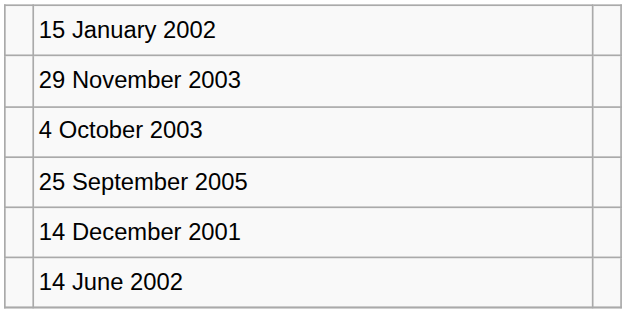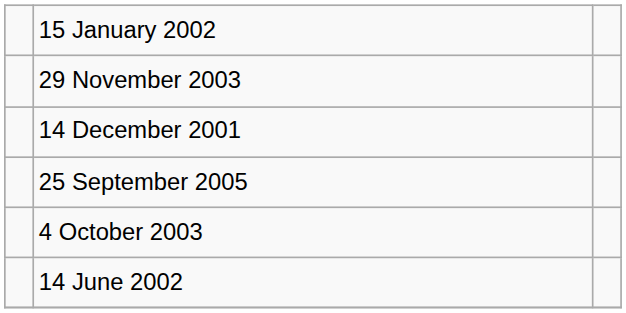rows swapped: 4 October 2003 <-> 14 December 2001
